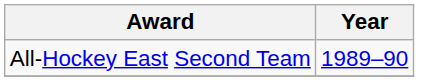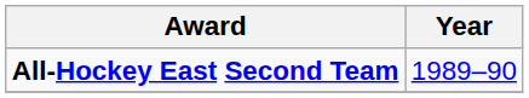row 2 | Award: normal -> bold
